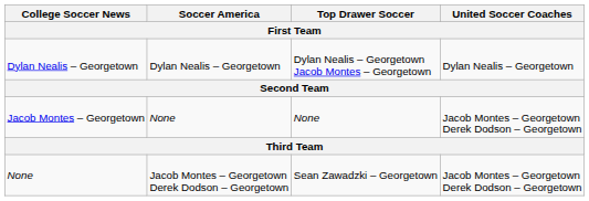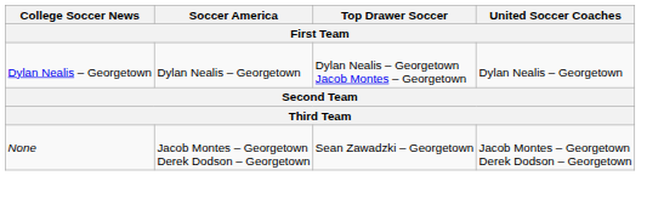- row: Jacob Montes – Georgetown | None | None | Jacob Montes – Georgetown Derek Dodson – Georgetown
